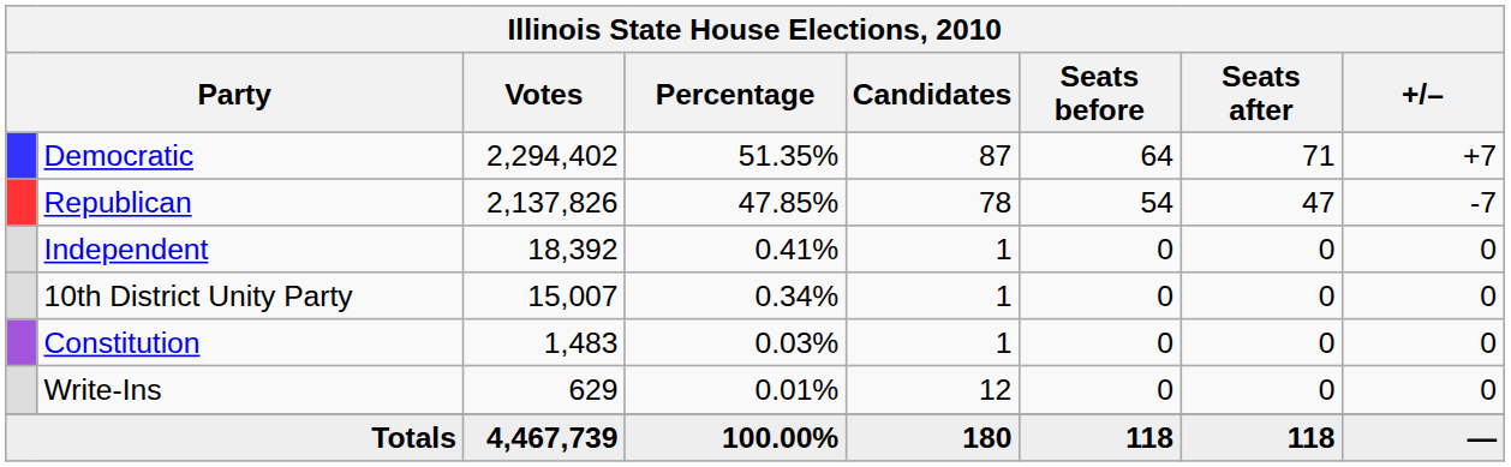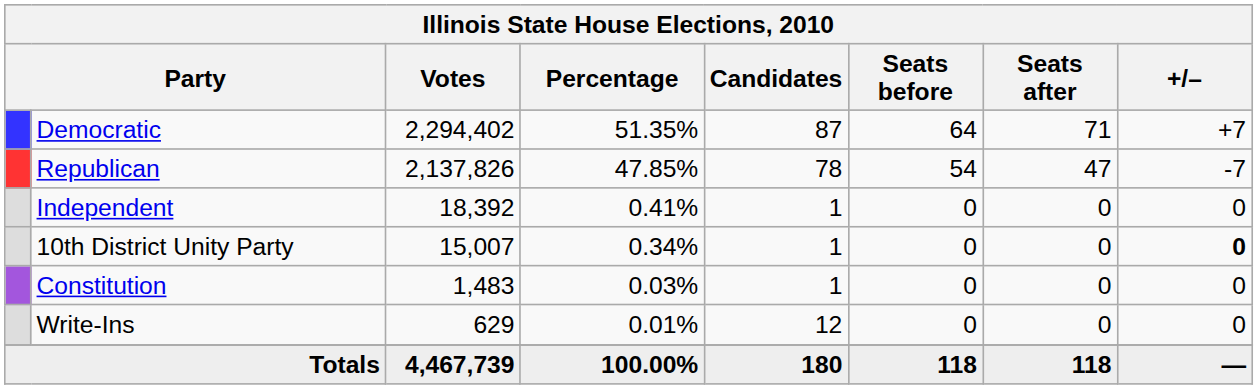10th District Unity Party | +/–: normal -> bold
